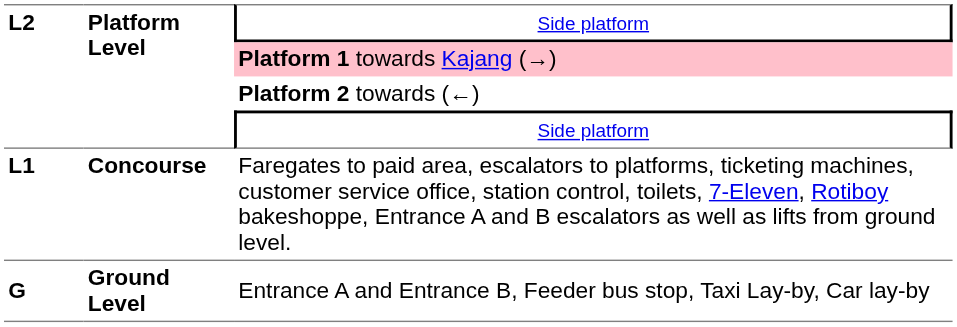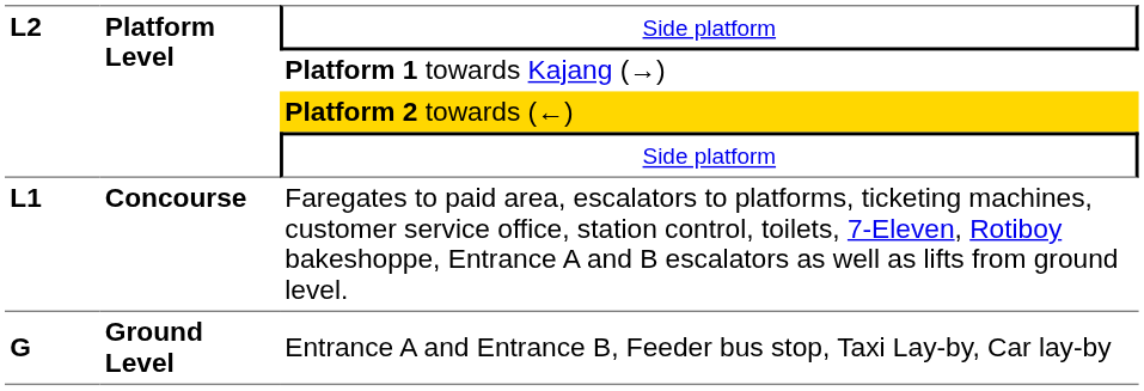Platform 1 towards Kajang (→) | column 3: pink background -> no background
Platform 2 towards (←) | column 3: no background -> gold background
